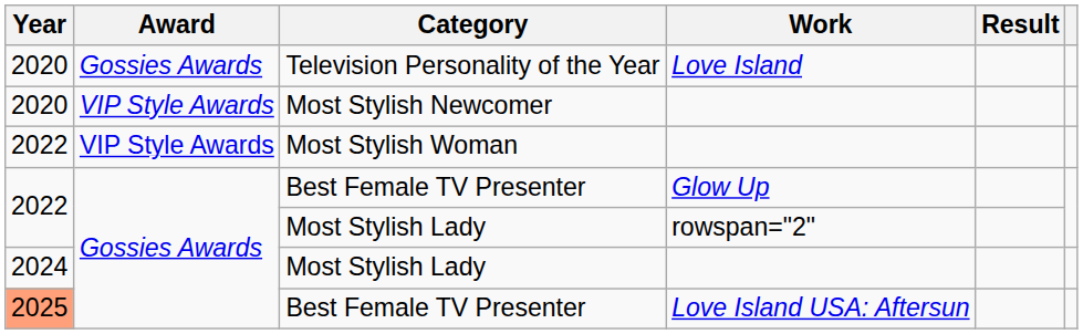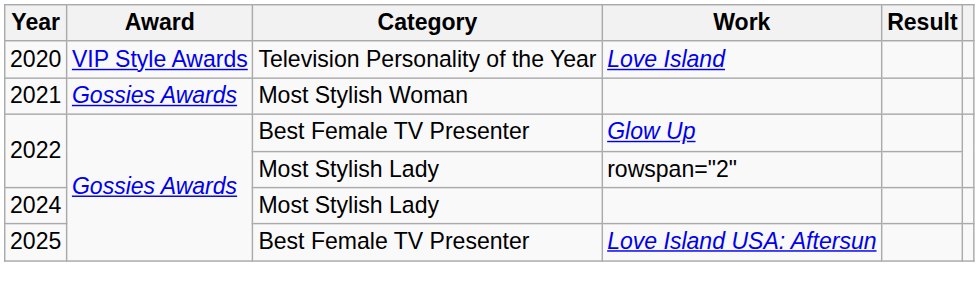Television Personality of the Year | Award: Gossies Awards -> VIP Style Awards
- row: 2020 | VIP Style Awards | Most Stylish Newcomer
Most Stylish Woman | Year: 2022 -> 2021
Most Stylish Woman | Award: VIP Style Awards -> Gossies Awards
Best Female TV Presenter / Love Island USA: Aftersun | Year: lightsalmon background -> no background
